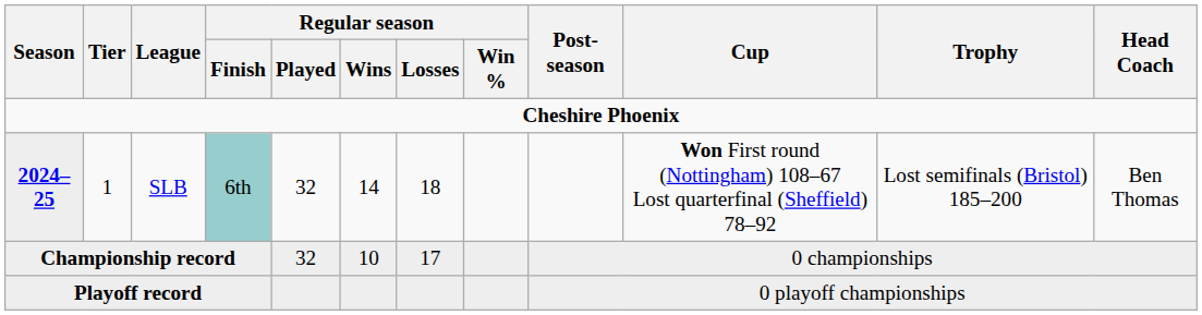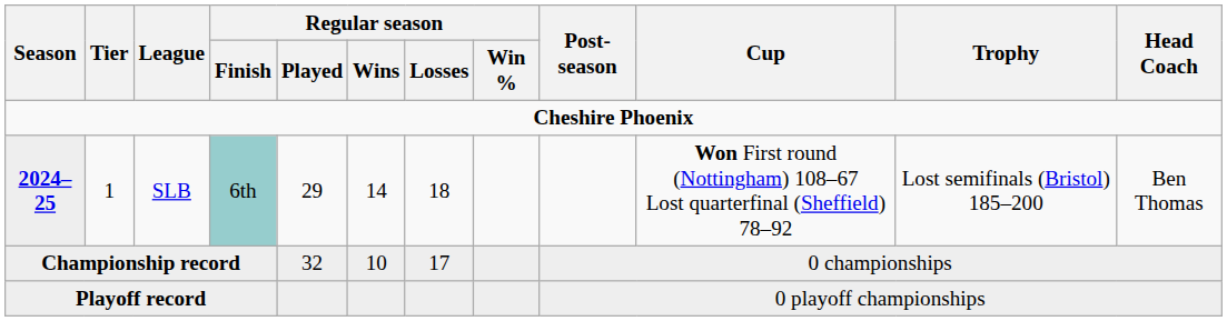2024–25 | Regular season / Played: 32 -> 29
